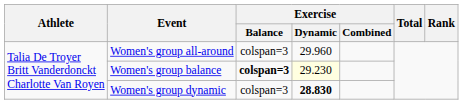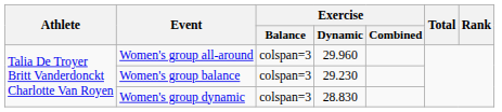Women's group balance | Exercise / Balance: bold -> normal
Women's group balance | Exercise / Dynamic: lightyellow background -> no background
Women's group dynamic | Exercise / Dynamic: bold -> normal
